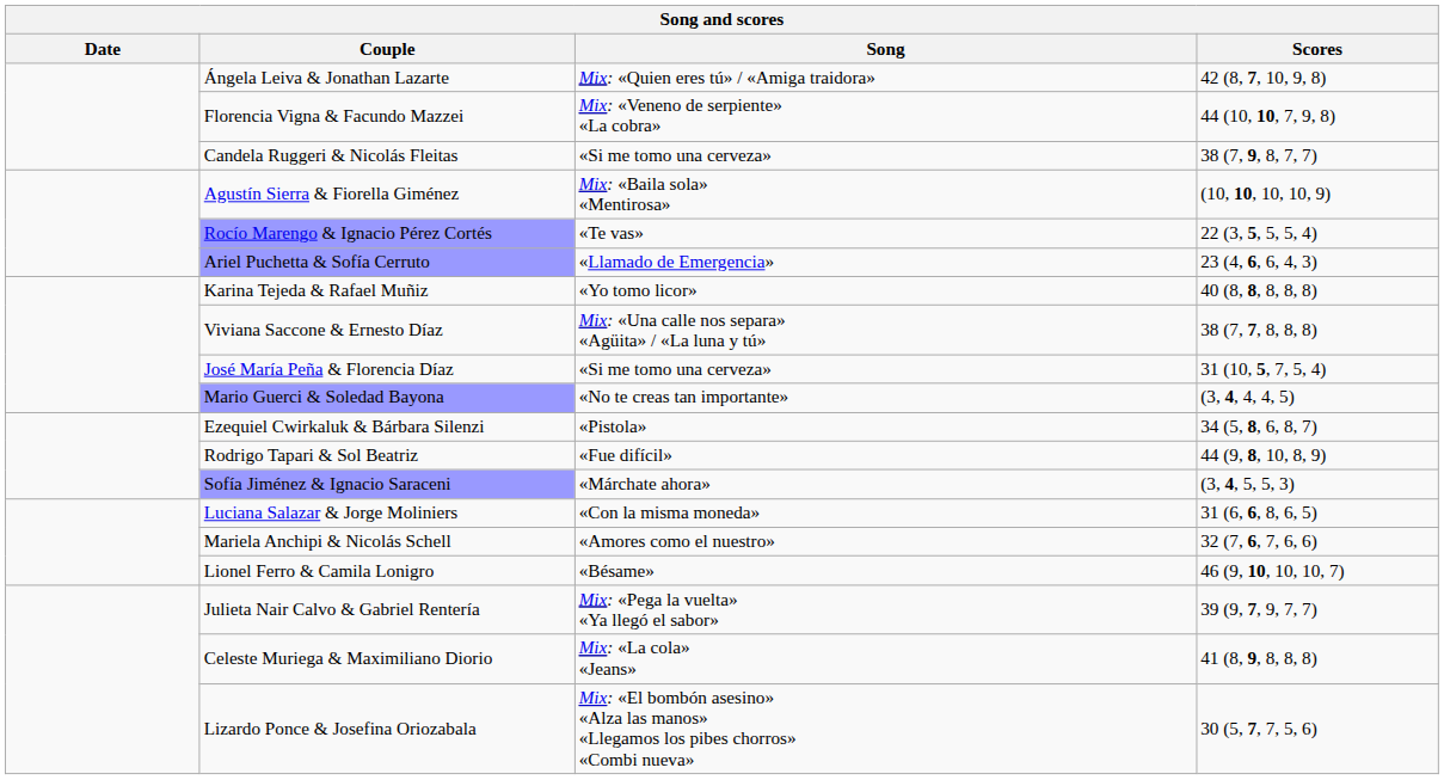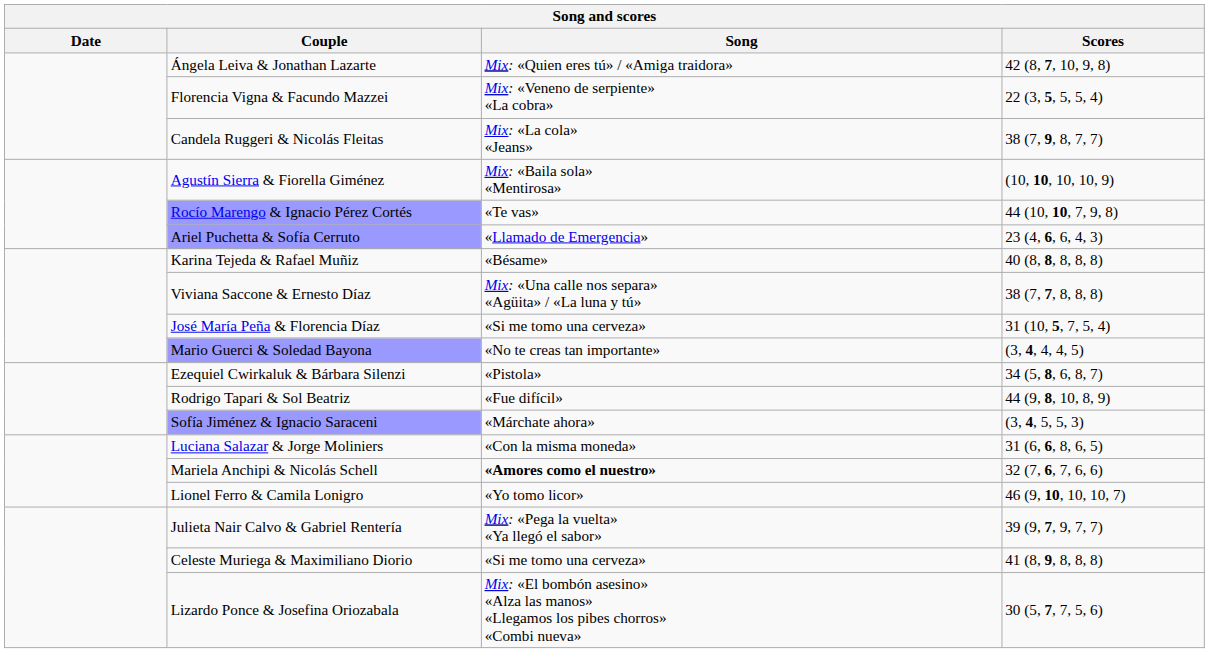Florencia Vigna & Facundo Mazzei | Scores: 44 (10, 10, 7, 9, 8) -> 22 (3, 5, 5, 5, 4)
Candela Ruggeri & Nicolás Fleitas | Song: «Si me tomo una cerveza» -> Mix: «La cola» «Jeans»
Rocío Marengo & Ignacio Pérez Cortés | Scores: 22 (3, 5, 5, 5, 4) -> 44 (10, 10, 7, 9, 8)
Karina Tejeda & Rafael Muñiz | Song: «Yo tomo licor» -> «Bésame»
Mariela Anchipi & Nicolás Schell | Song: normal -> bold
Lionel Ferro & Camila Lonigro | Song: «Bésame» -> «Yo tomo licor»
Celeste Muriega & Maximiliano Diorio | Song: Mix: «La cola» «Jeans» -> «Si me tomo una cerveza»
